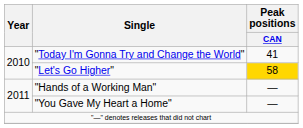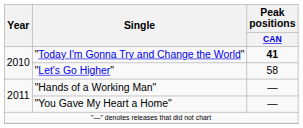"Today I'm Gonna Try and Change the World" | Peak positions / CAN: normal -> bold
"Let's Go Higher" | Peak positions / CAN: gold background -> no background
